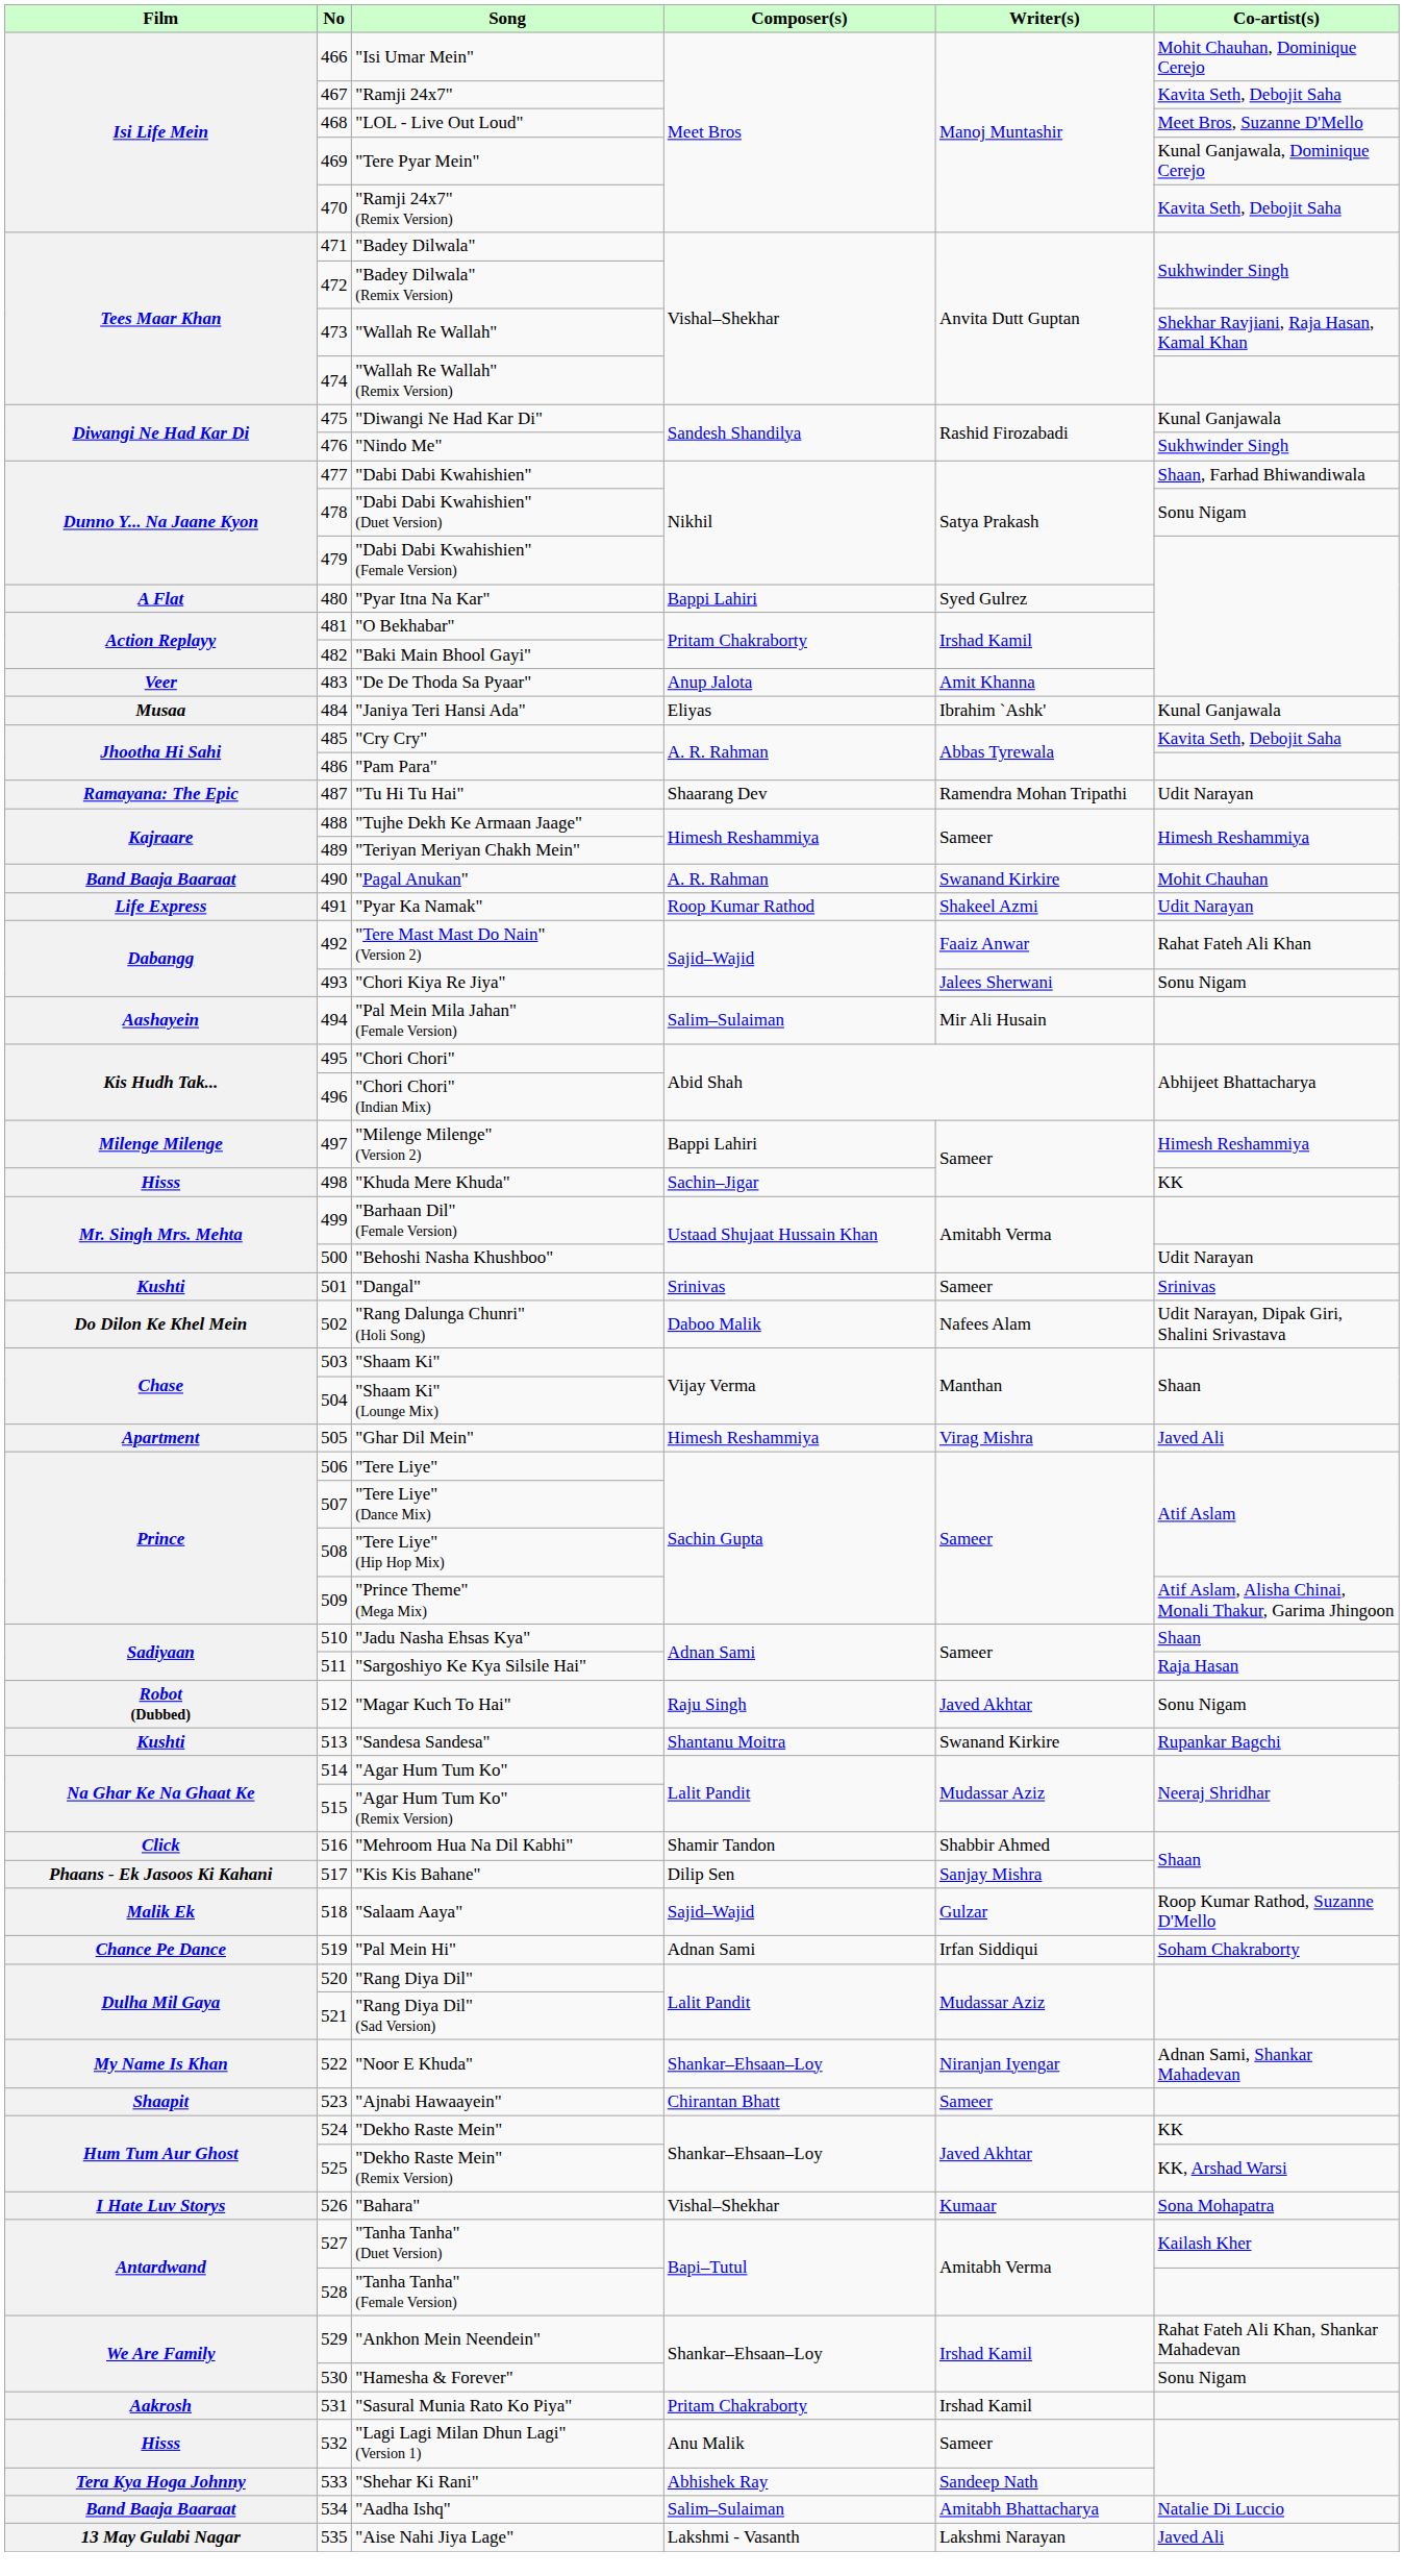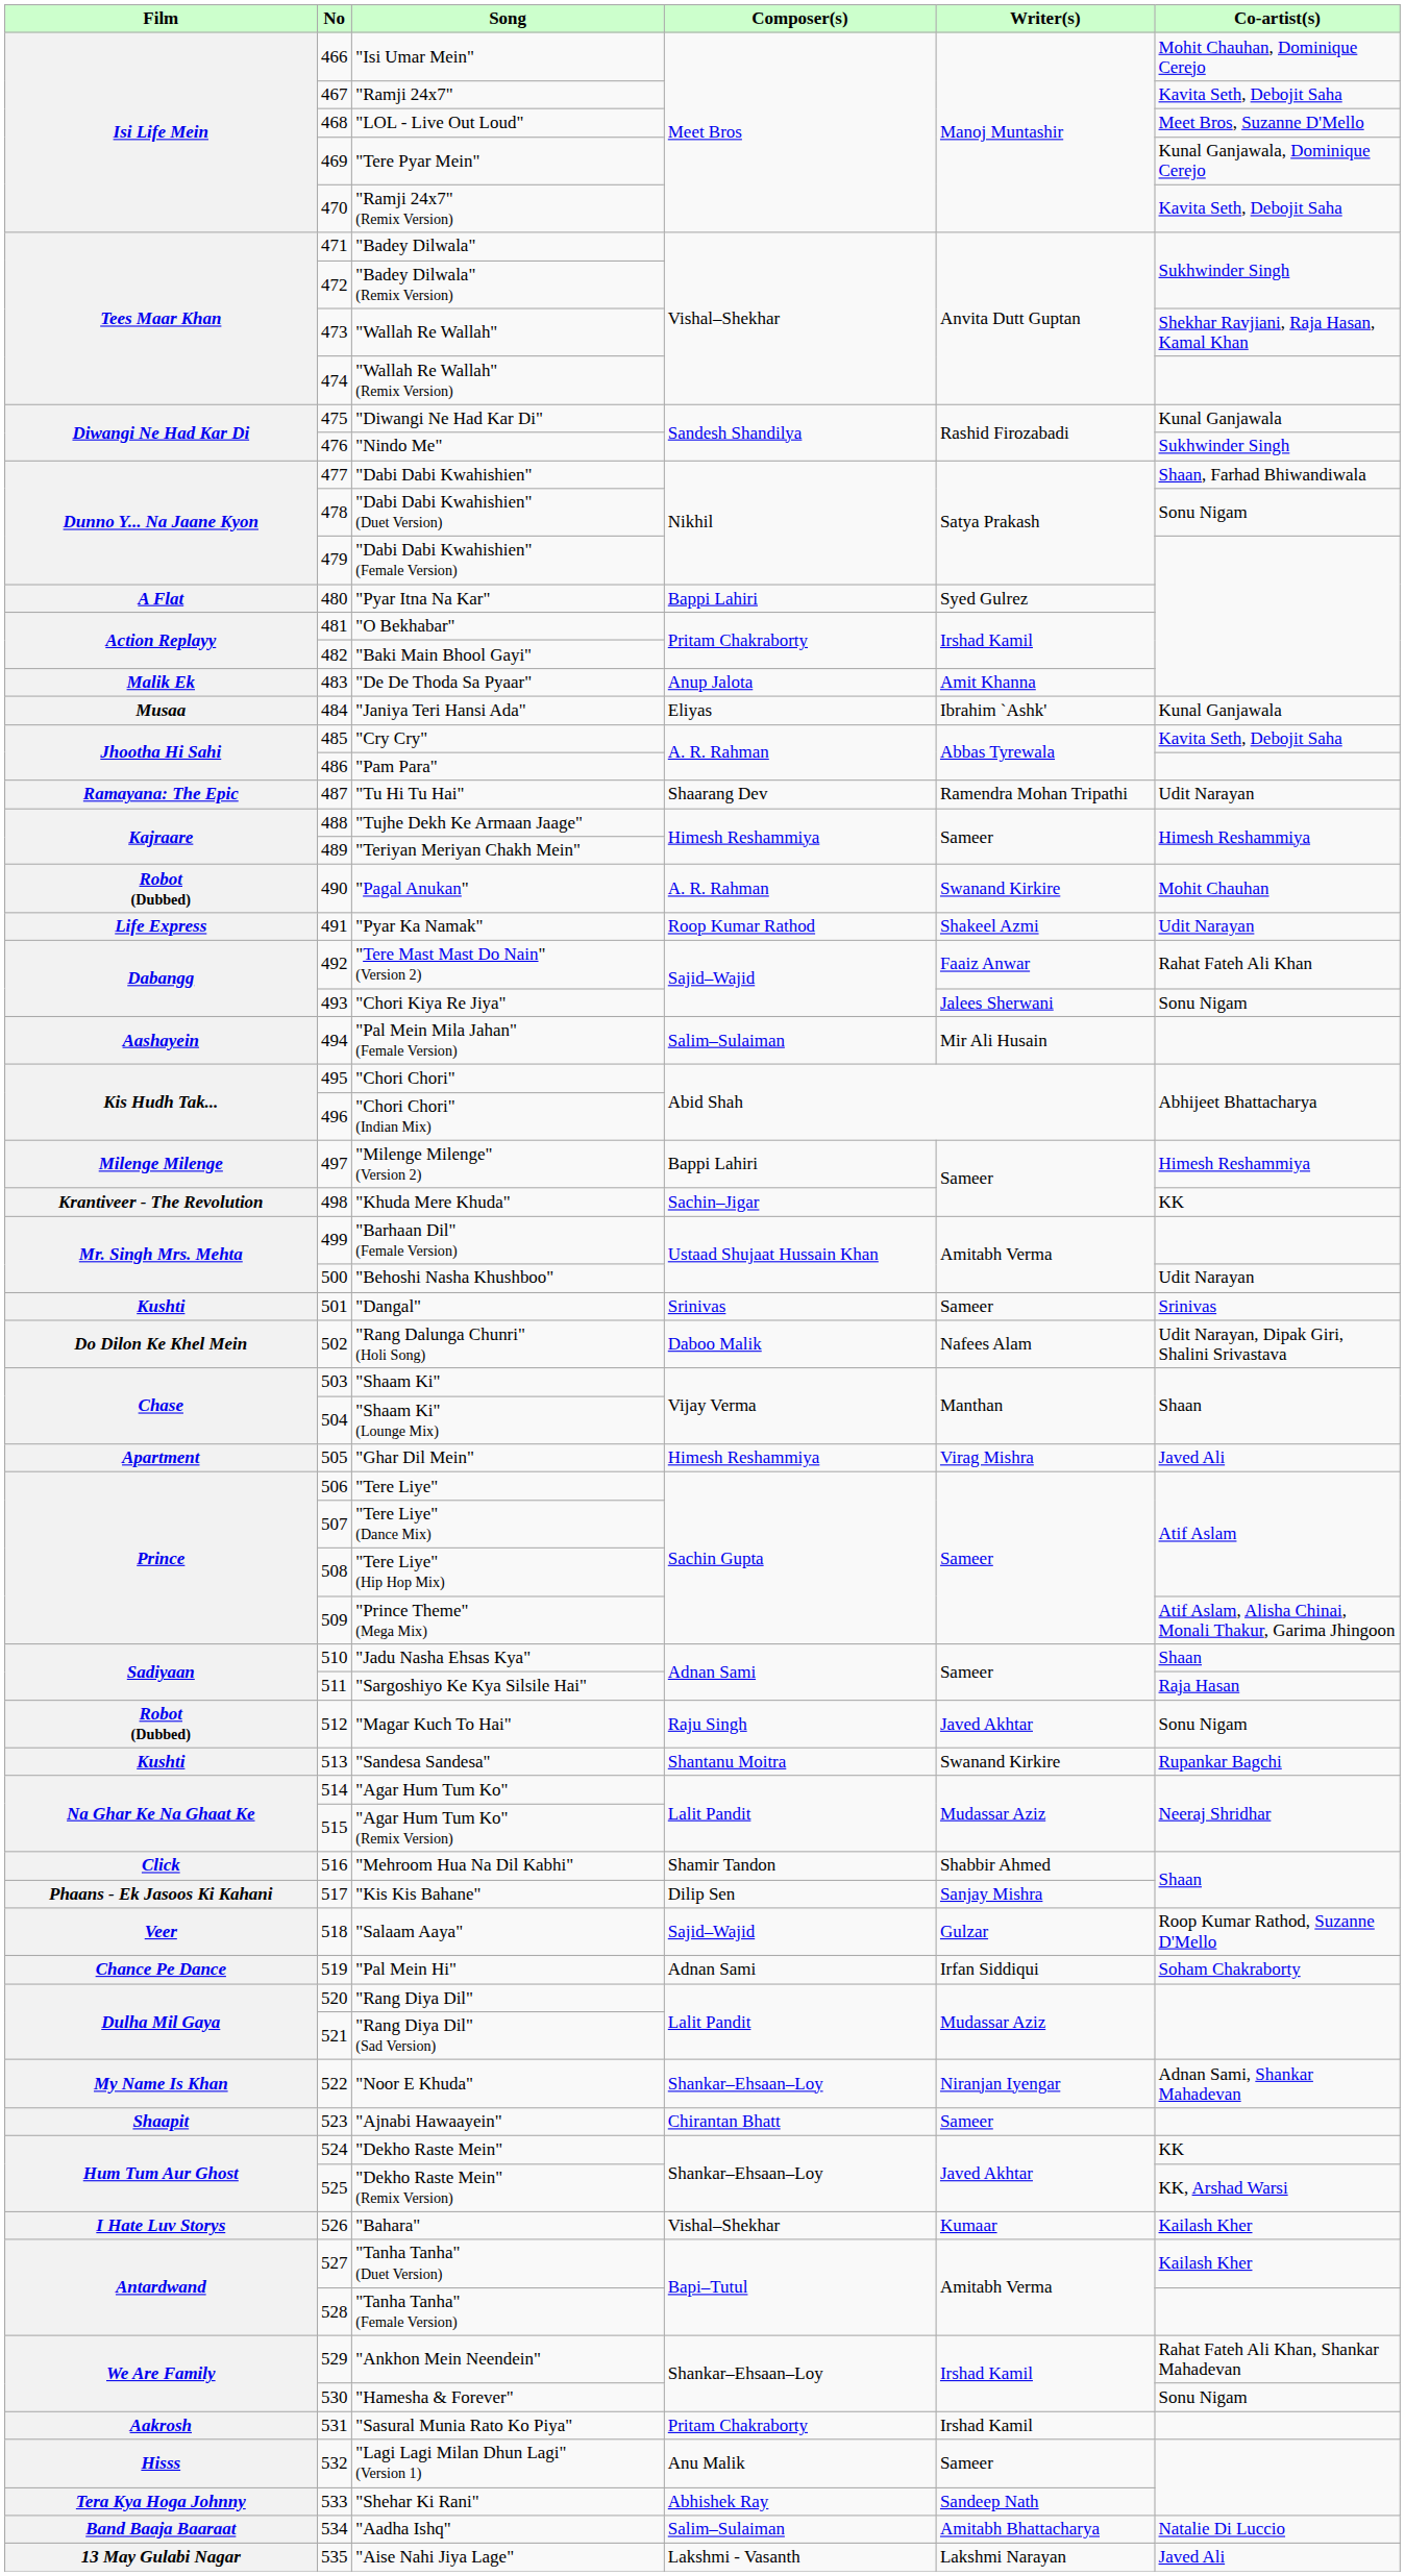"De De Thoda Sa Pyaar" | Film: Veer -> Malik Ek
"Pagal Anukan" | Film: Band Baaja Baaraat -> Robot (Dubbed)
"Khuda Mere Khuda" | Film: Hisss -> Krantiveer - The Revolution
"Salaam Aaya" | Film: Malik Ek -> Veer
"Bahara" | Co-artist(s): Sona Mohapatra -> Kailash Kher
